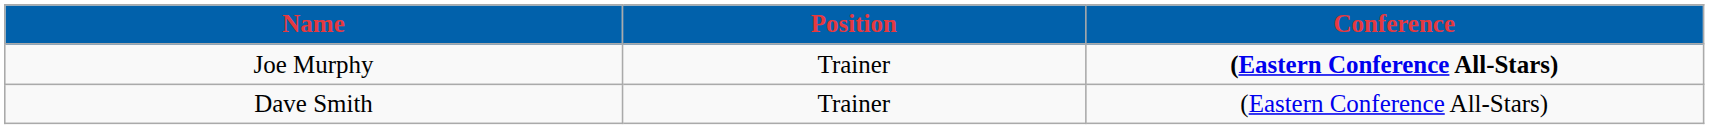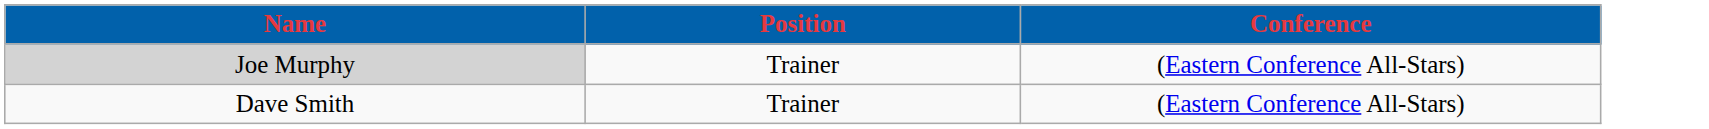row 2 | Name: no background -> lightgrey background
row 2 | Conference: bold -> normal
